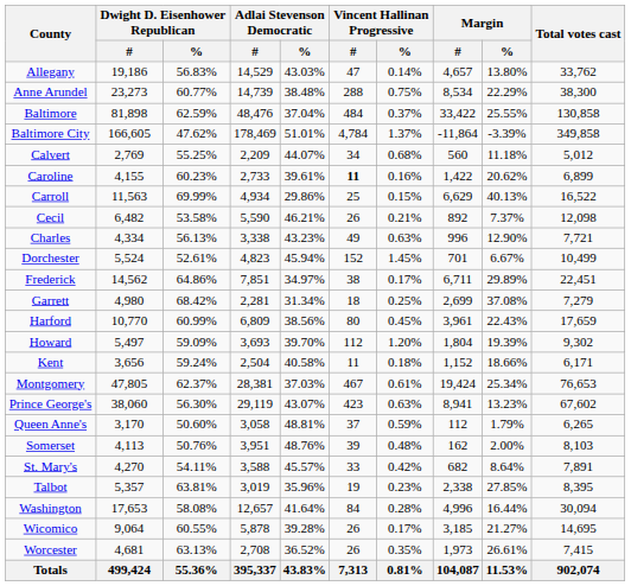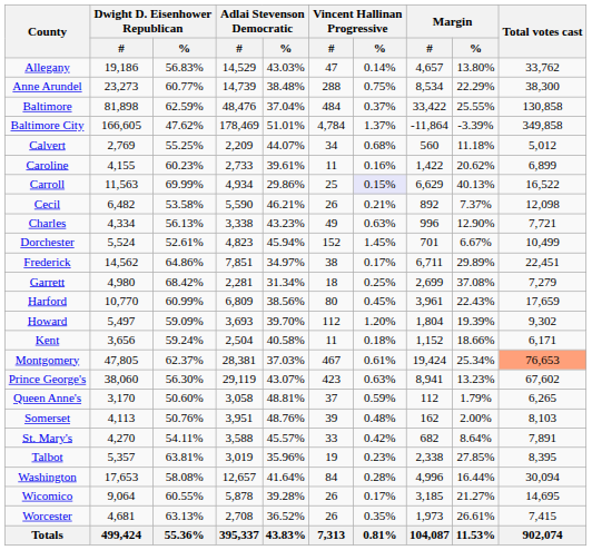Caroline | Vincent Hallinan Progressive / #: bold -> normal
Carroll | Vincent Hallinan Progressive / %: no background -> lavender background
Montgomery | Total votes cast: no background -> lightsalmon background
